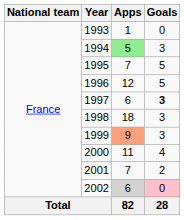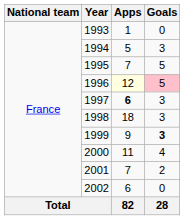1994 | Apps: lightgreen background -> no background
1996 | Apps: no background -> lightyellow background
1996 | Goals: no background -> pink background
1997 | Apps: normal -> bold
1997 | Goals: bold -> normal
1999 | Apps: lightsalmon background -> no background
1999 | Goals: normal -> bold
2002 | Apps: lightgrey background -> no background
2002 | Goals: pink background -> no background
